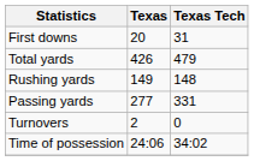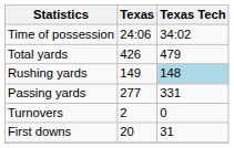rows swapped: First downs <-> Time of possession
Rushing yards | Texas Tech: no background -> lightblue background
